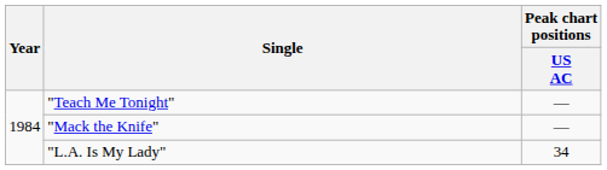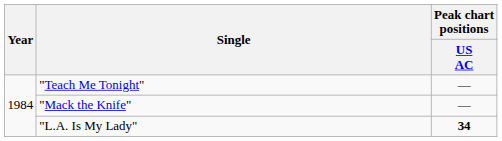"L.A. Is My Lady" | Peak chart positions / US AC: normal -> bold
